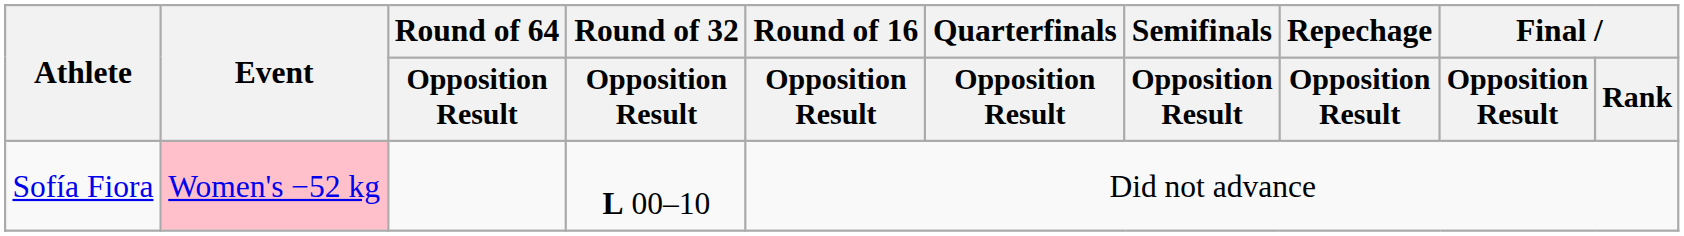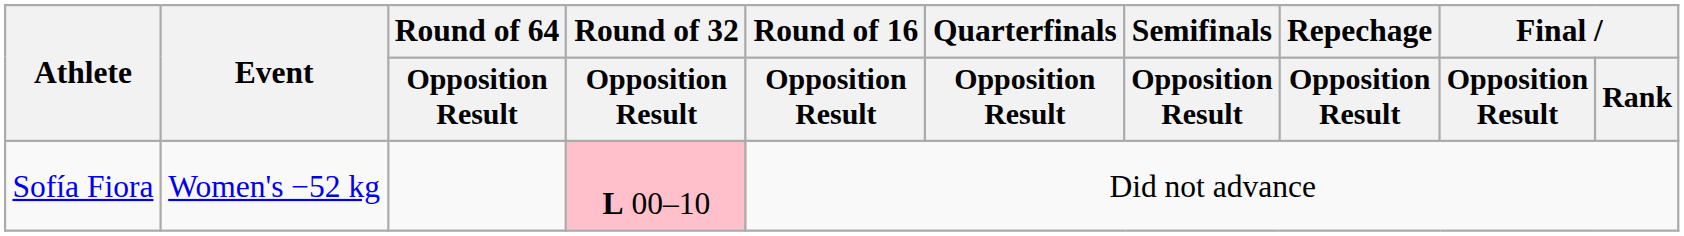Sofía Fiora | Event: pink background -> no background
Sofía Fiora | Round of 32 / Opposition Result: no background -> pink background
